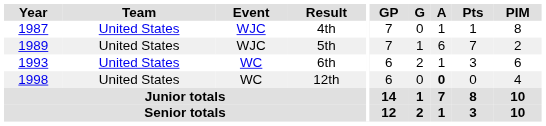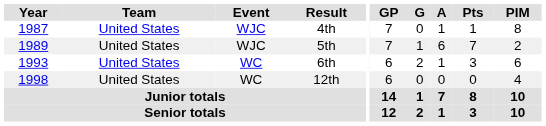12th | A: bold -> normal
